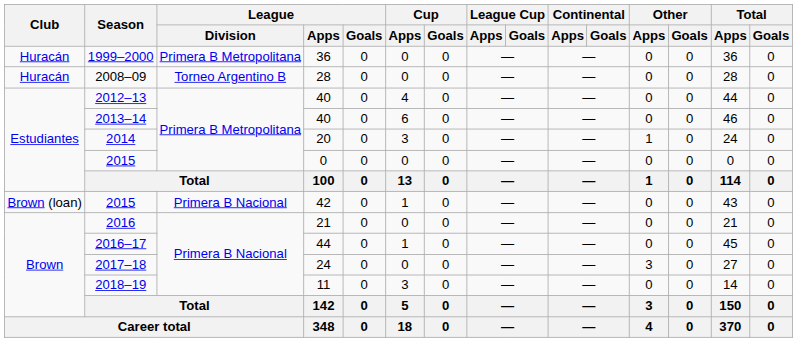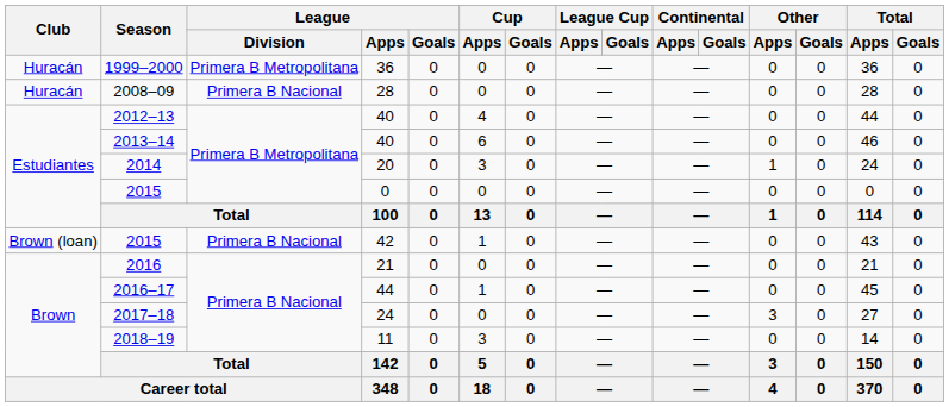2008–09 | League / Division: Torneo Argentino B -> Primera B Nacional
